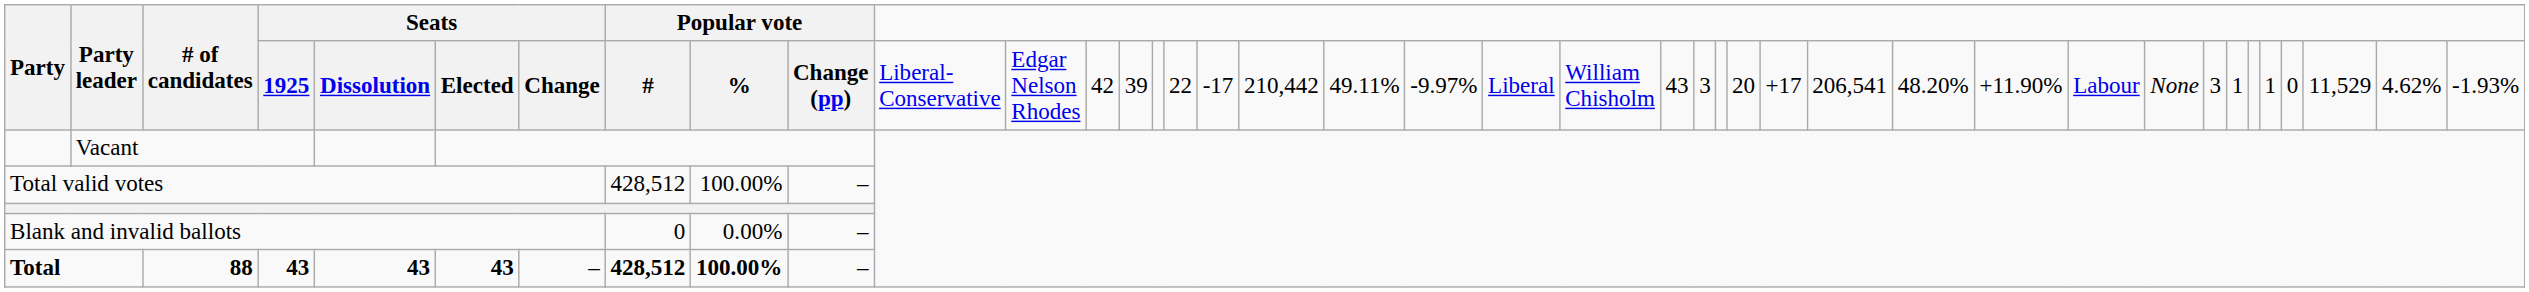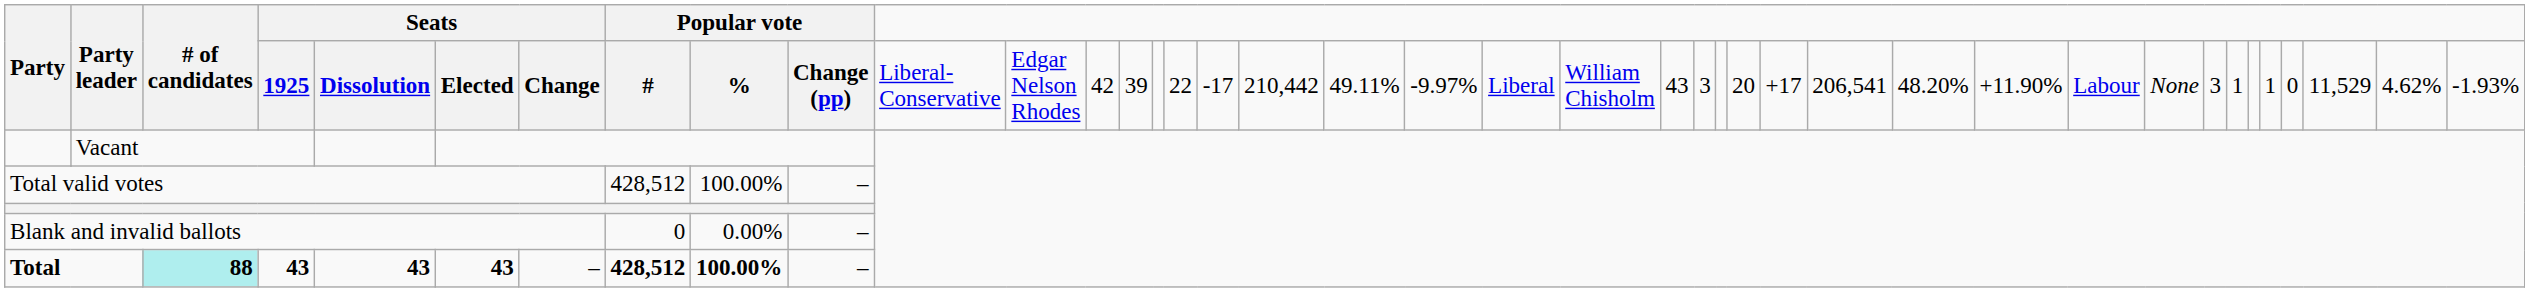Total | # of candidates: no background -> paleturquoise background
